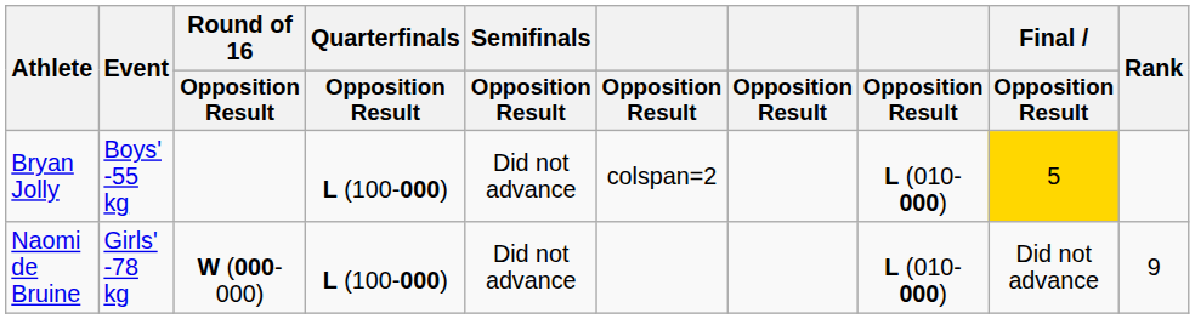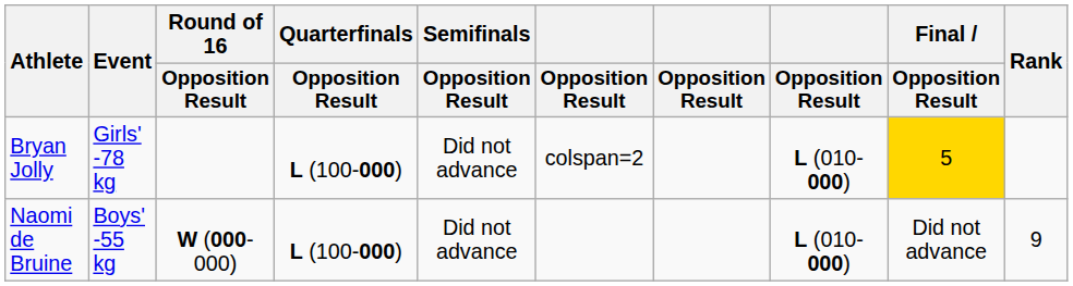Bryan Jolly | Event: Boys' -55 kg -> Girls' -78 kg
Naomi de Bruine | Event: Girls' -78 kg -> Boys' -55 kg
